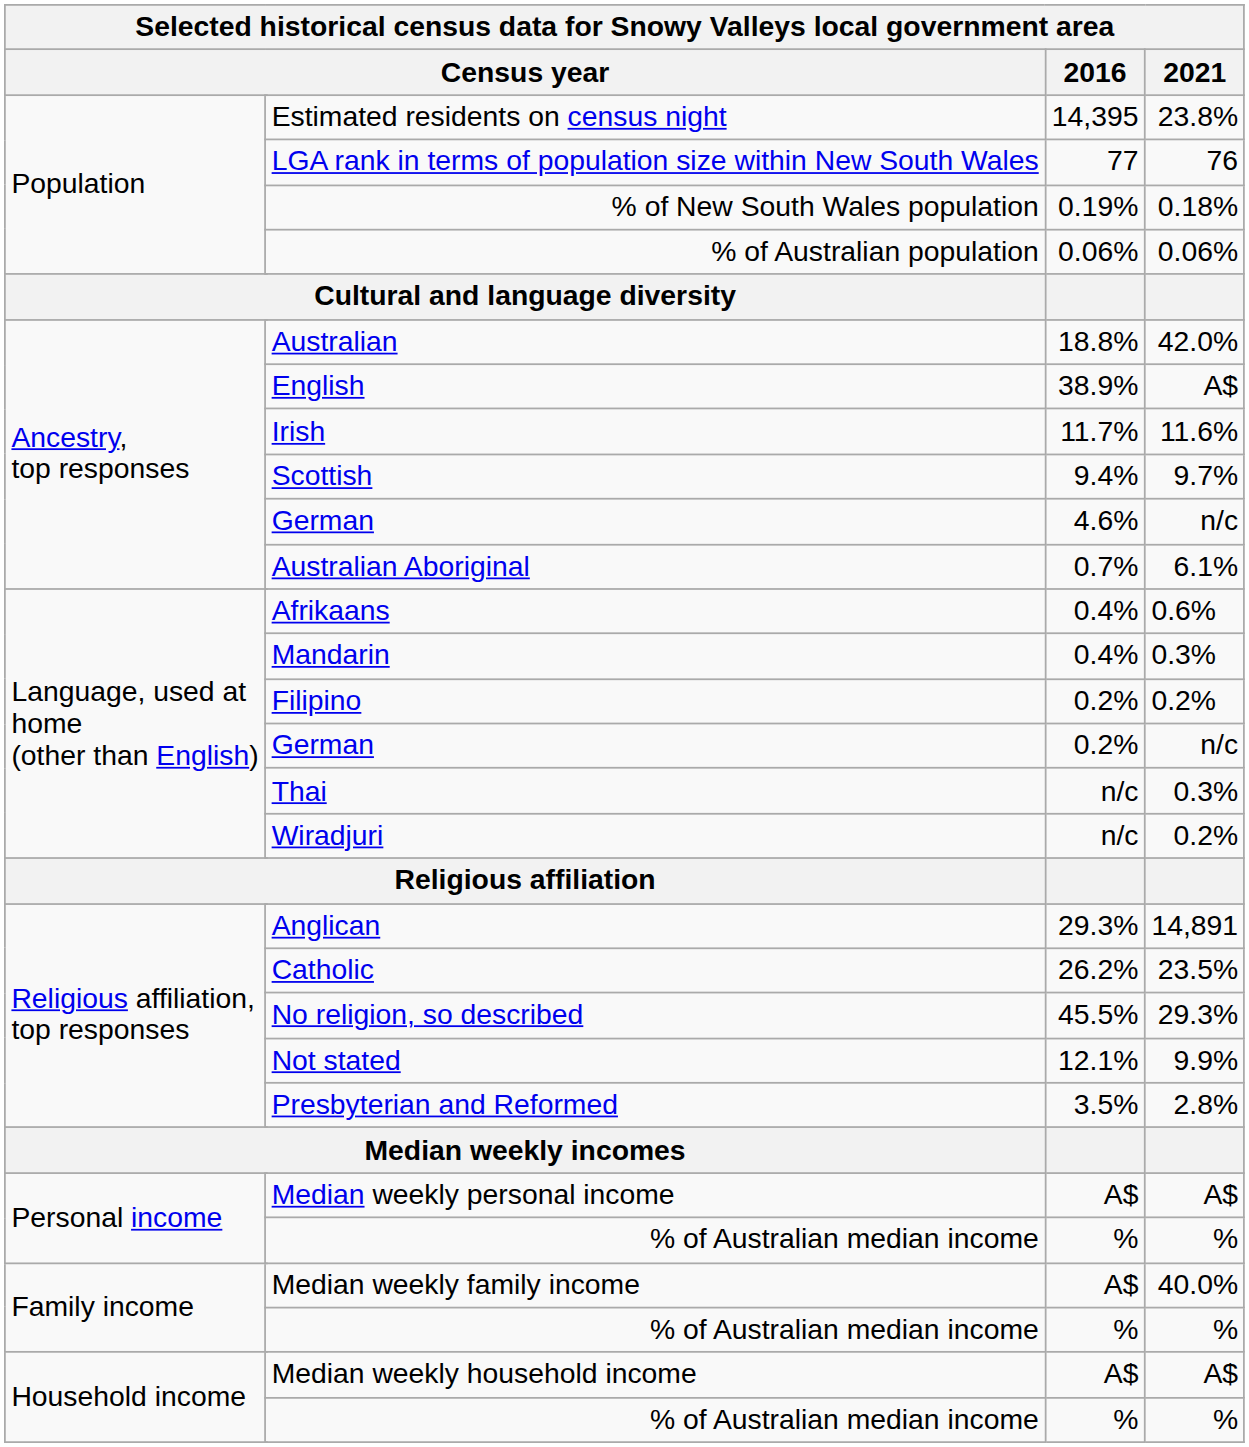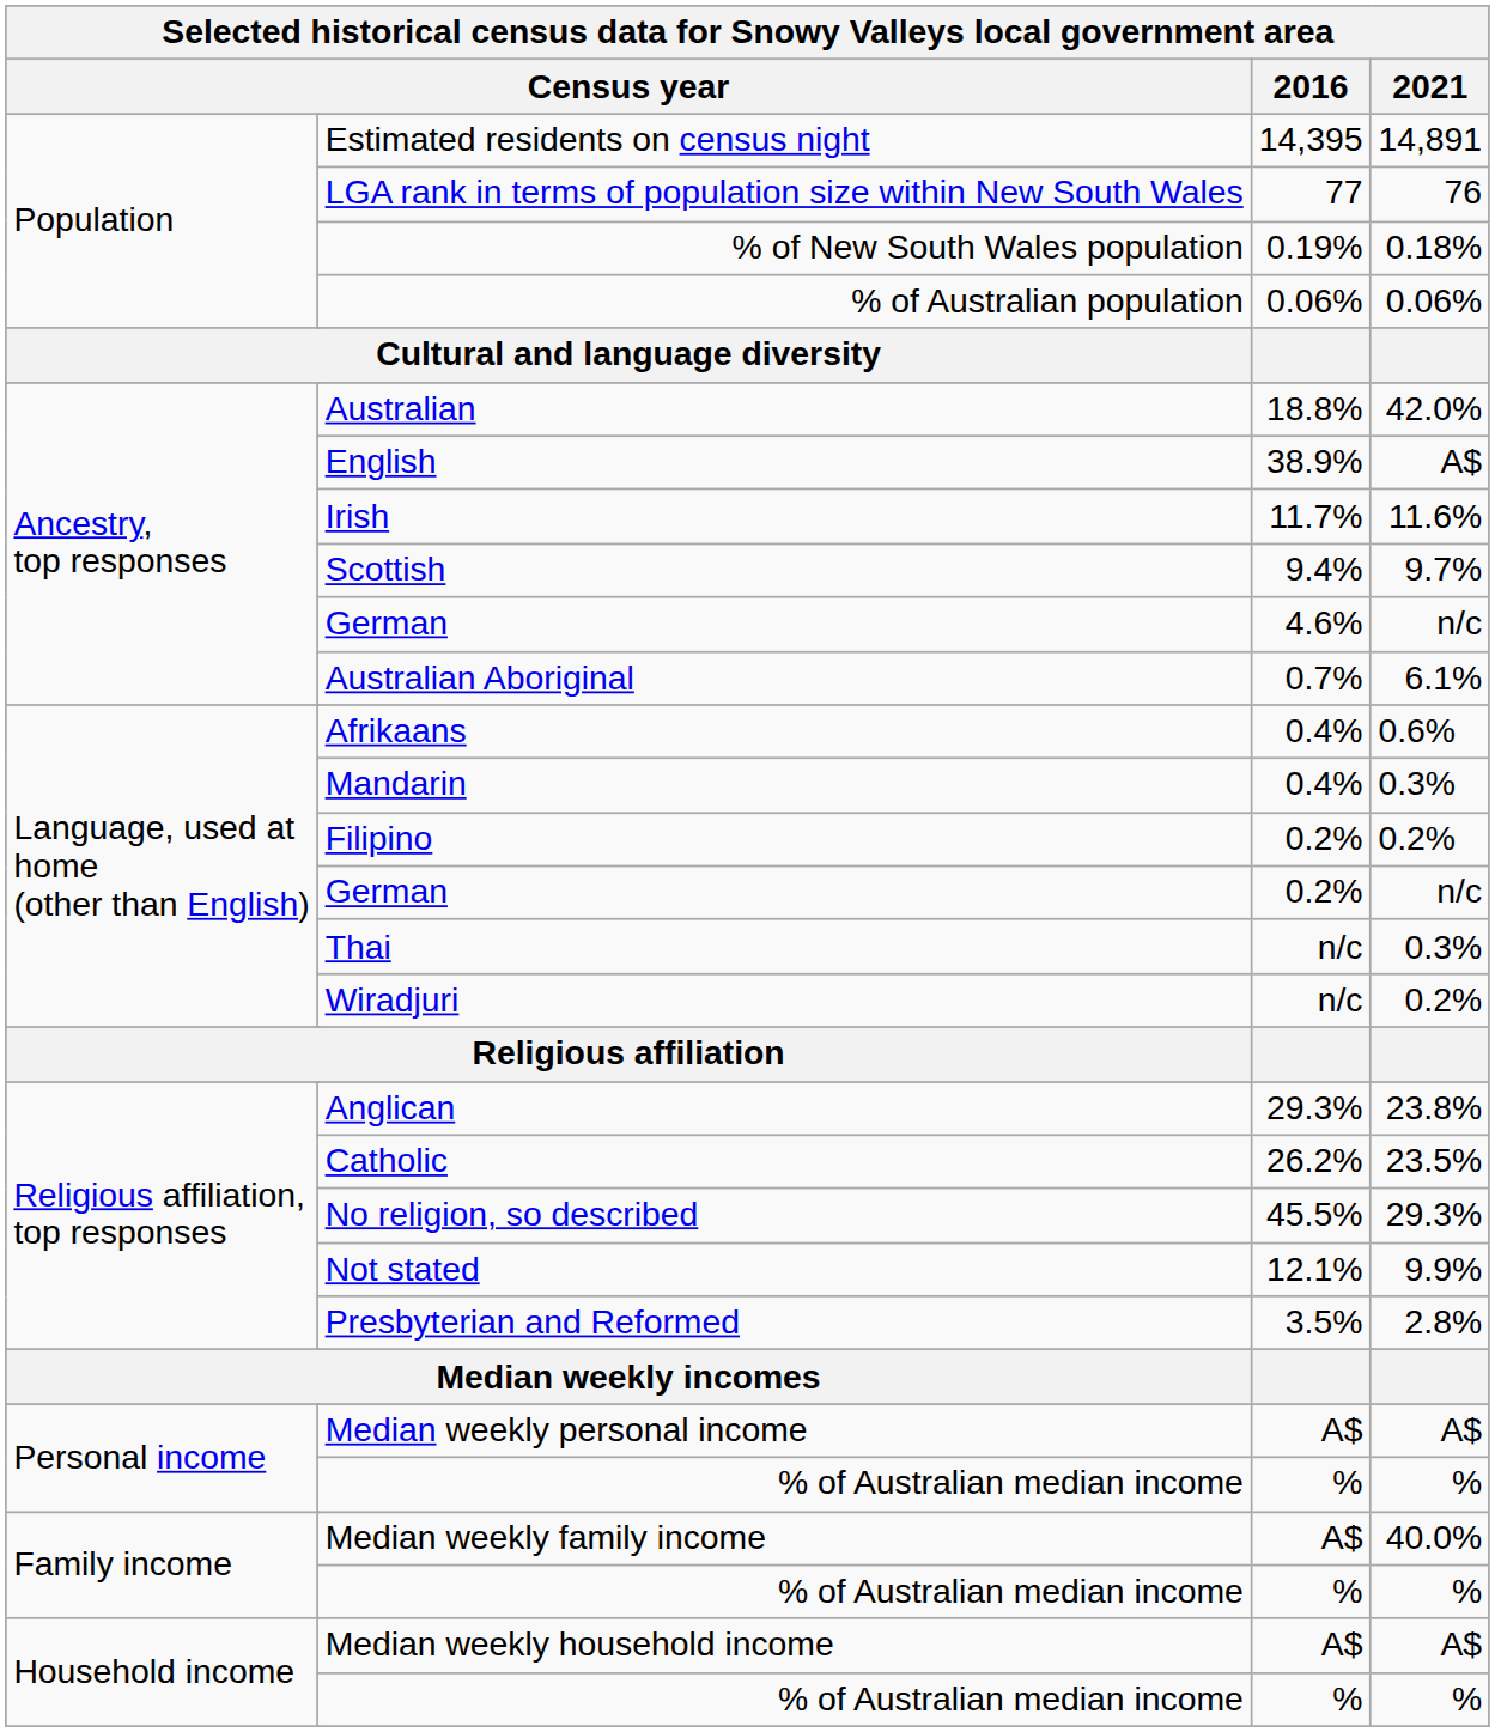Estimated residents on census night | 2021: 23.8% -> 14,891
Anglican | 2021: 14,891 -> 23.8%
